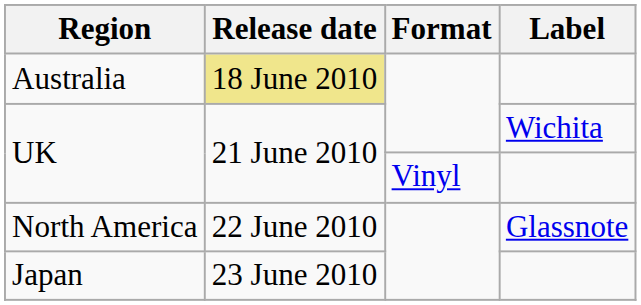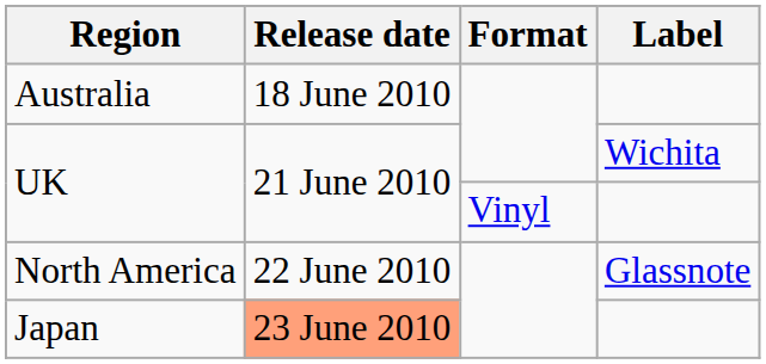Australia | Release date: khaki background -> no background
Japan | Release date: no background -> lightsalmon background
